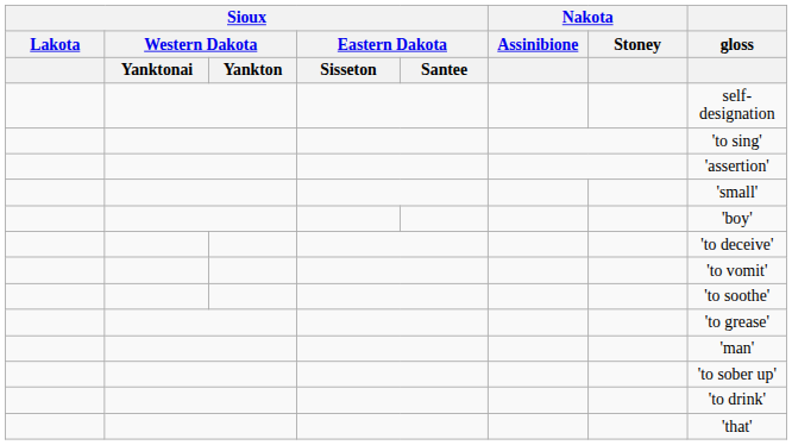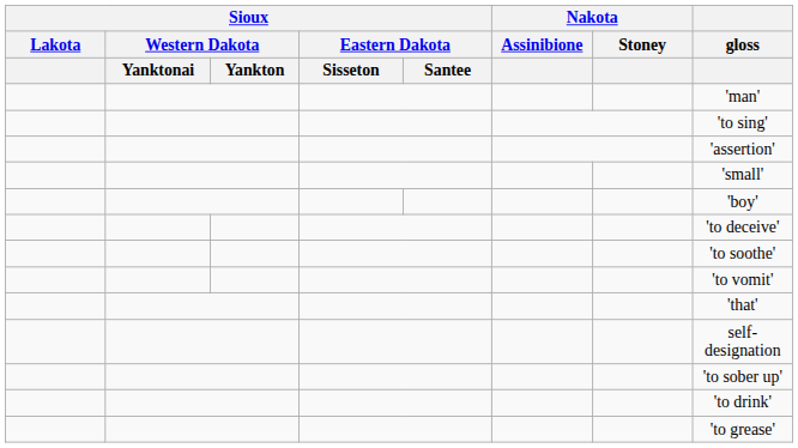row 4 | gloss: self-designation -> 'man'
row 10 | gloss: 'to vomit' -> 'to soothe'
row 11 | gloss: 'to soothe' -> 'to vomit'
row 12 | gloss: 'to grease' -> 'that'
row 13 | gloss: 'man' -> self-designation
row 16 | gloss: 'that' -> 'to grease'
